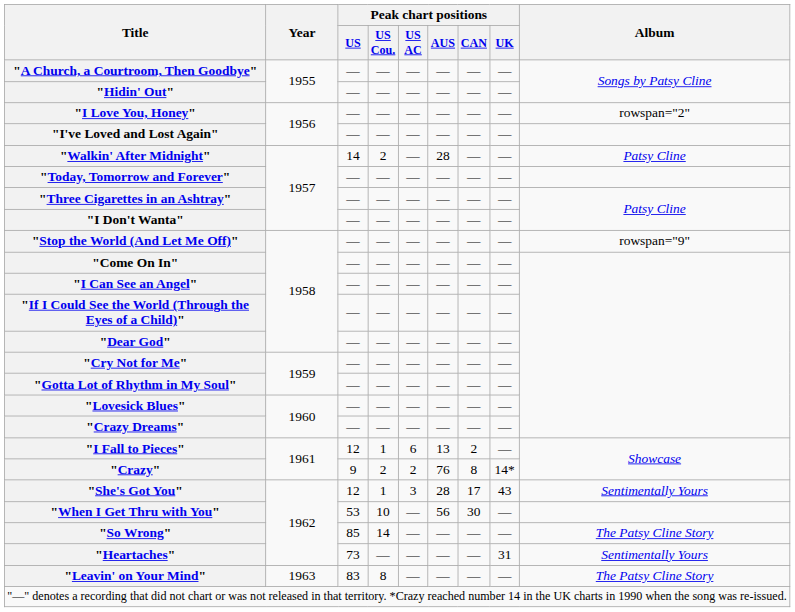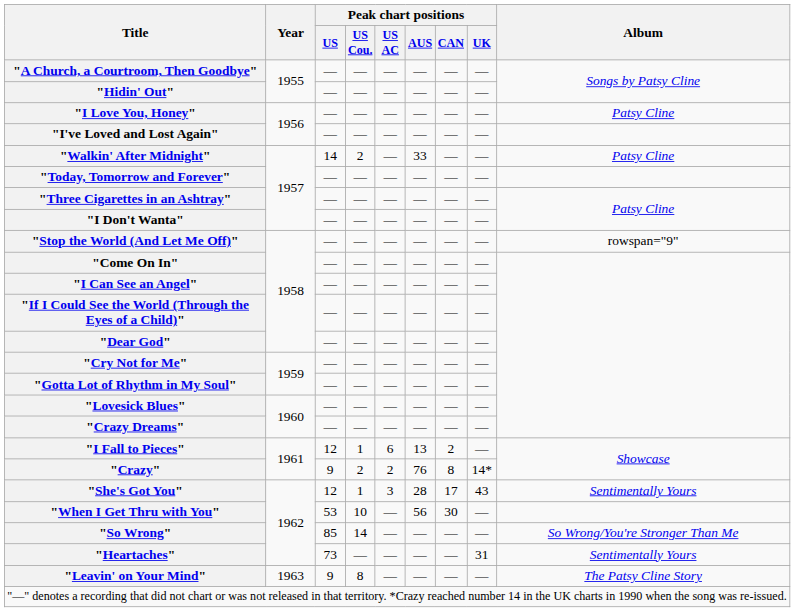"I Love You, Honey" | Album: rowspan="2" -> Patsy Cline
"Walkin' After Midnight" | Peak chart positions / AUS: 28 -> 33
"So Wrong" | Album: The Patsy Cline Story -> So Wrong/You're Stronger Than Me
"Leavin' on Your Mind" | Peak chart positions / US: 83 -> 9
